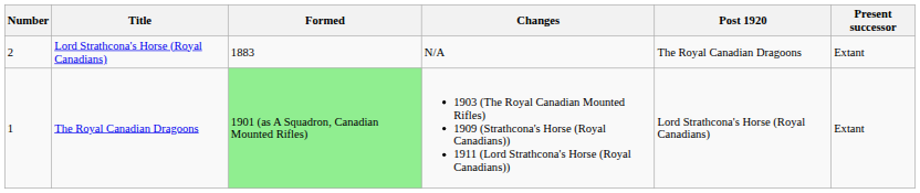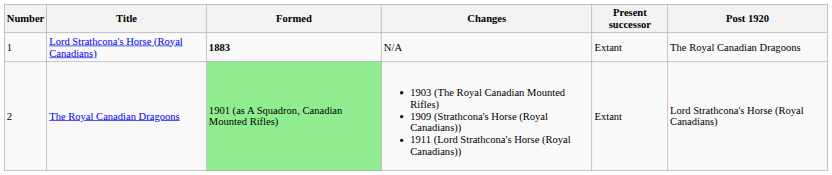columns swapped: Post 1920 <-> Present successor
row 2 | Number: 2 -> 1
row 2 | Formed: normal -> bold
row 3 | Number: 1 -> 2
